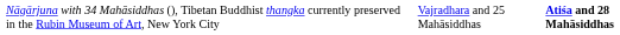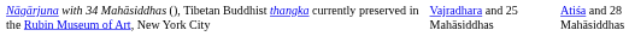row 1 | column 3: bold -> normal
